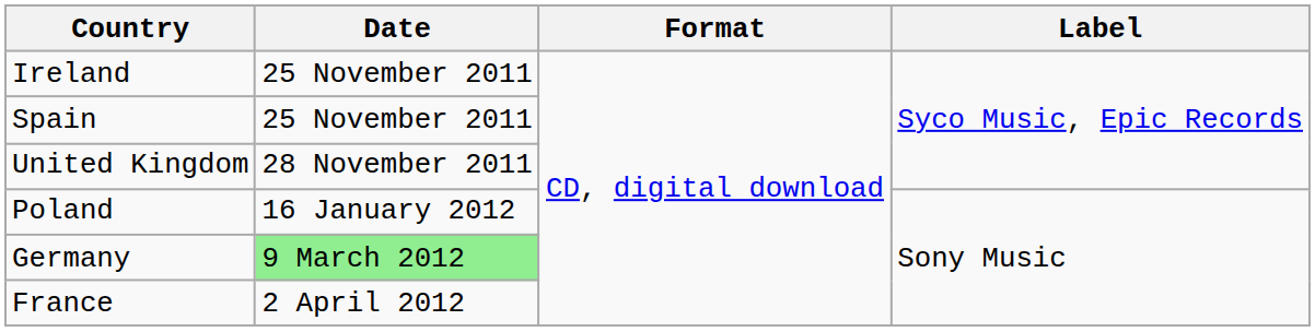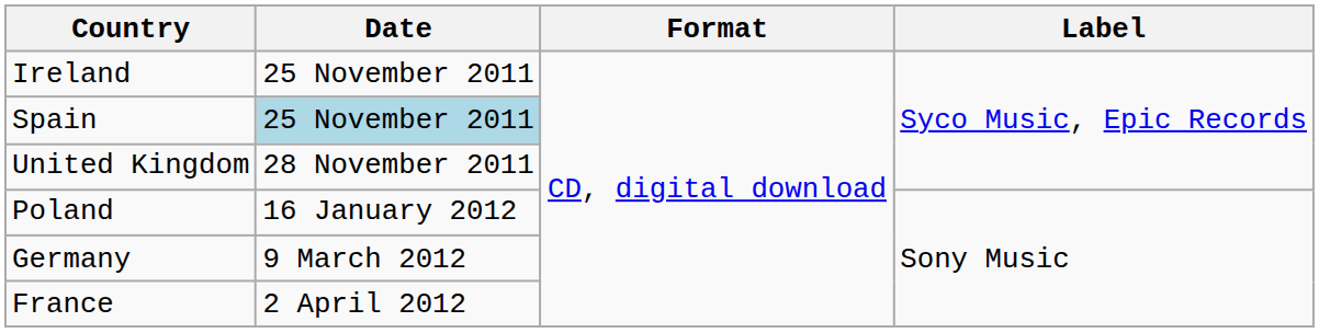Spain | Date: no background -> lightblue background
Germany | Date: lightgreen background -> no background
